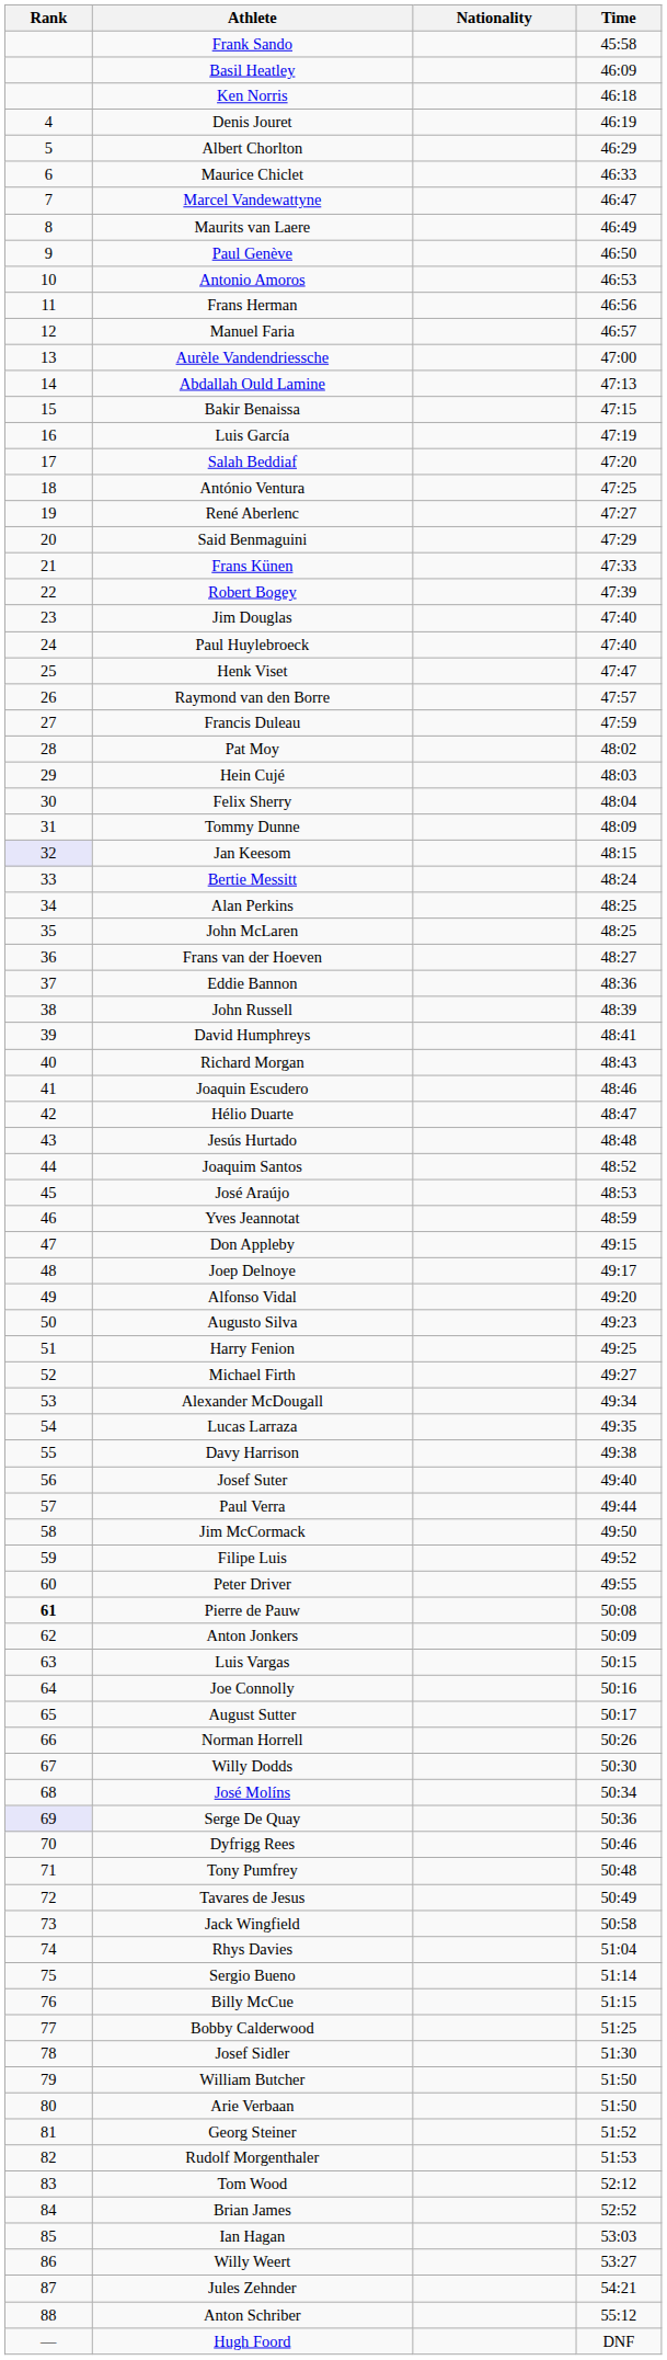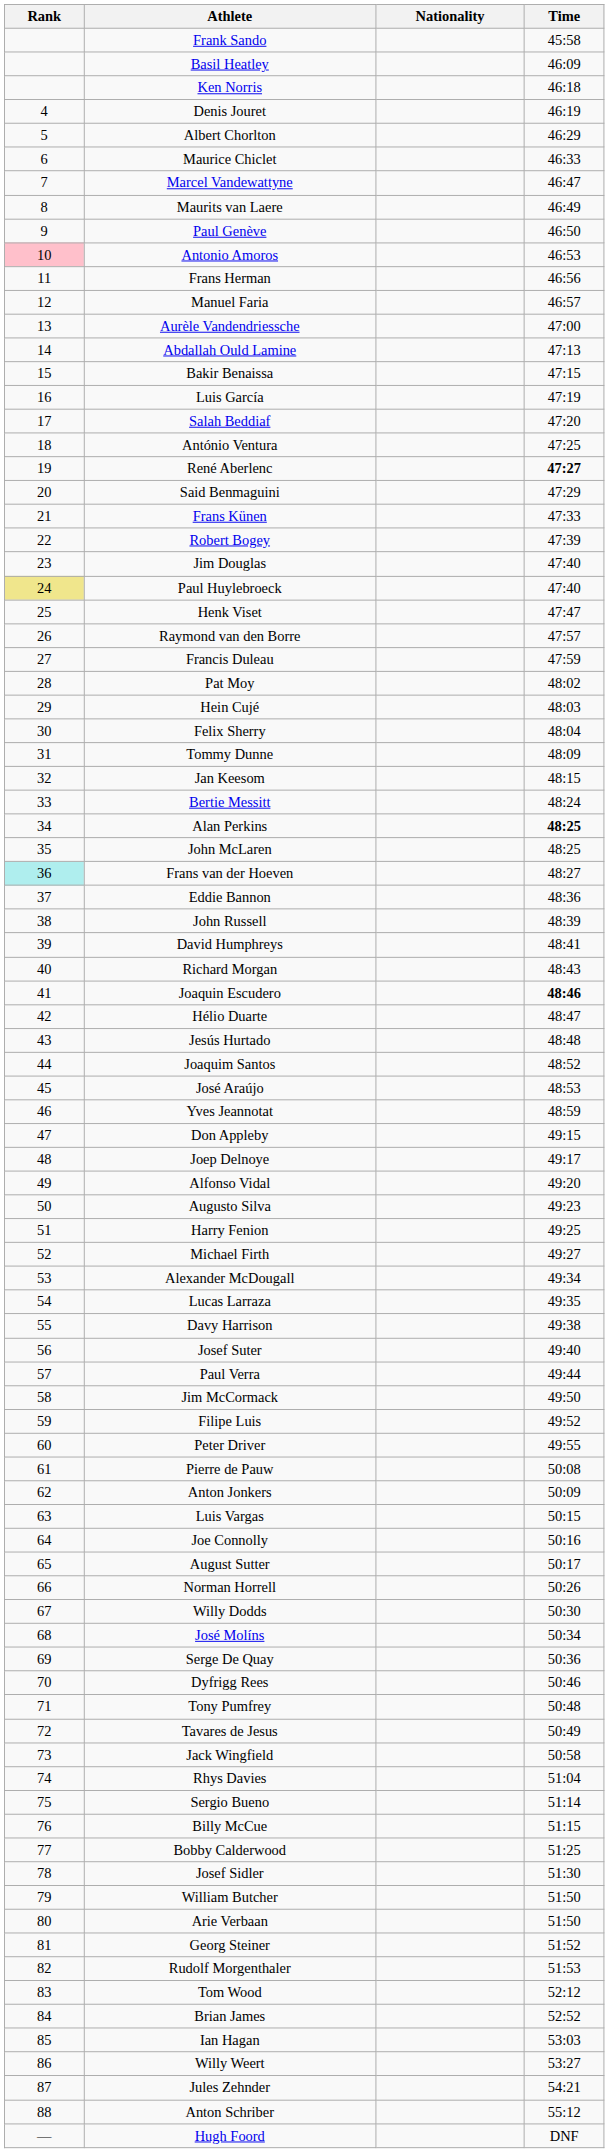Antonio Amoros | Rank: no background -> pink background
René Aberlenc | Time: normal -> bold
Paul Huylebroeck | Rank: no background -> khaki background
Jan Keesom | Rank: lavender background -> no background
Alan Perkins | Time: normal -> bold
Frans van der Hoeven | Rank: no background -> paleturquoise background
Joaquin Escudero | Time: normal -> bold
Pierre de Pauw | Rank: bold -> normal
Serge De Quay | Rank: lavender background -> no background
